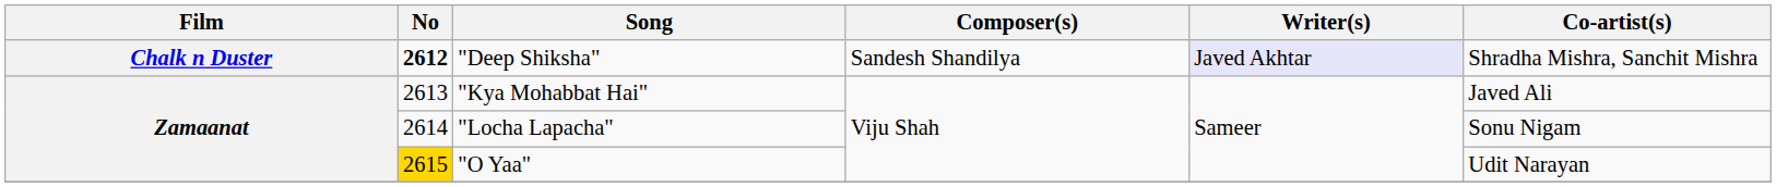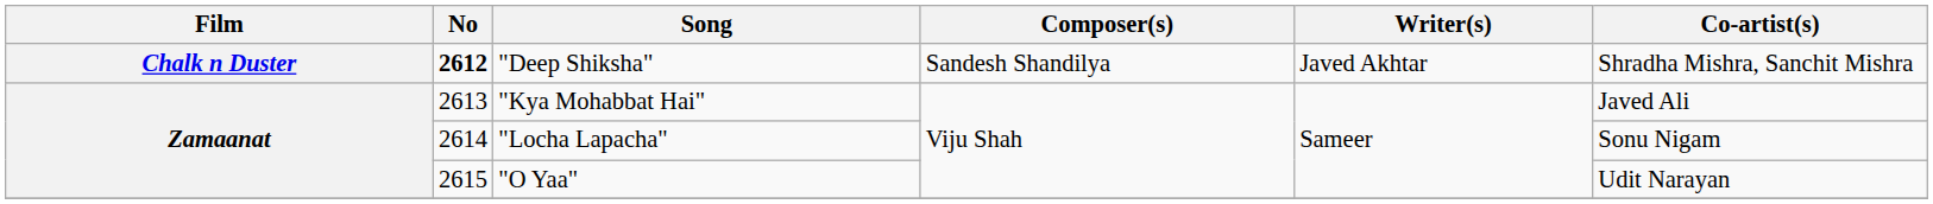"Deep Shiksha" | Writer(s): lavender background -> no background
"O Yaa" | No: gold background -> no background
